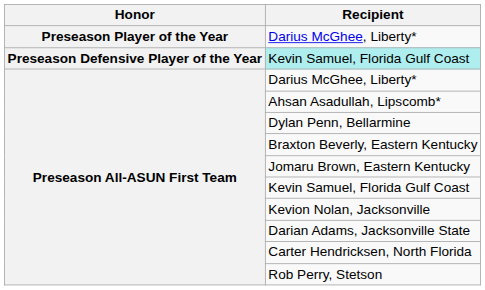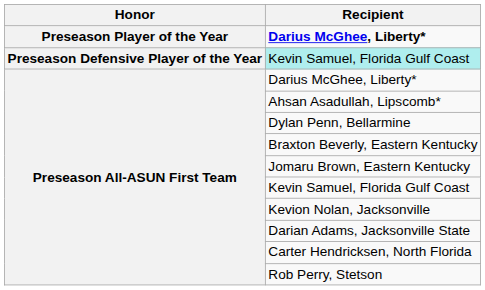row 2 | Recipient: normal -> bold
